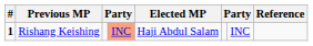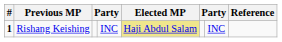Rishang Keishing | column 4: lightsalmon background -> no background
Rishang Keishing | Elected MP: no background -> khaki background
